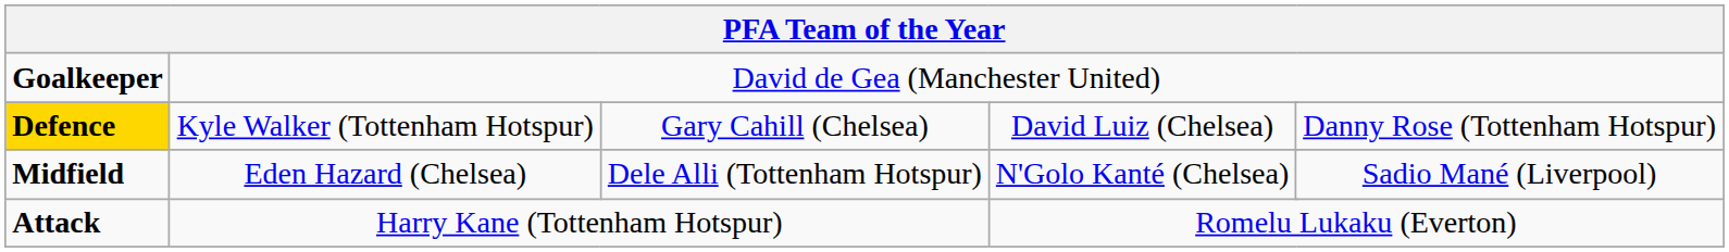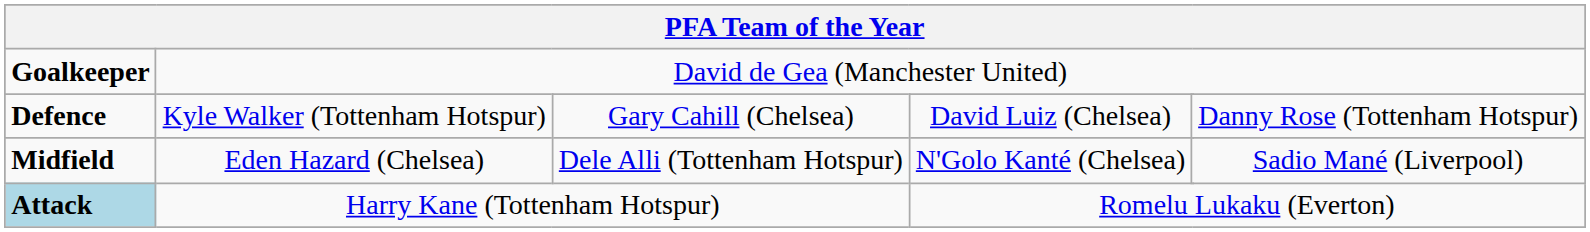Defence | column 1: gold background -> no background
Attack | column 1: no background -> lightblue background
